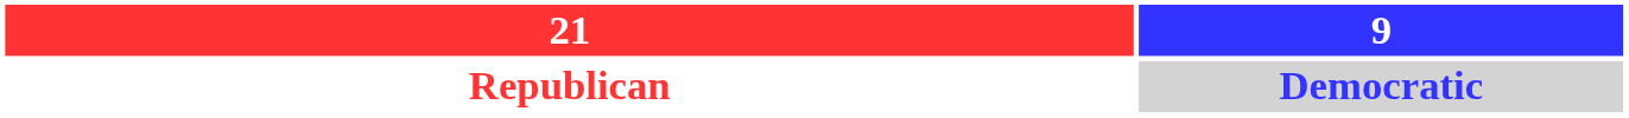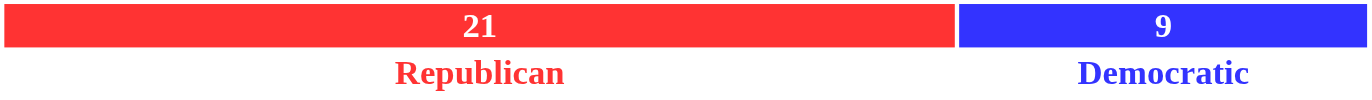Republican | column 2: lightgrey background -> no background
